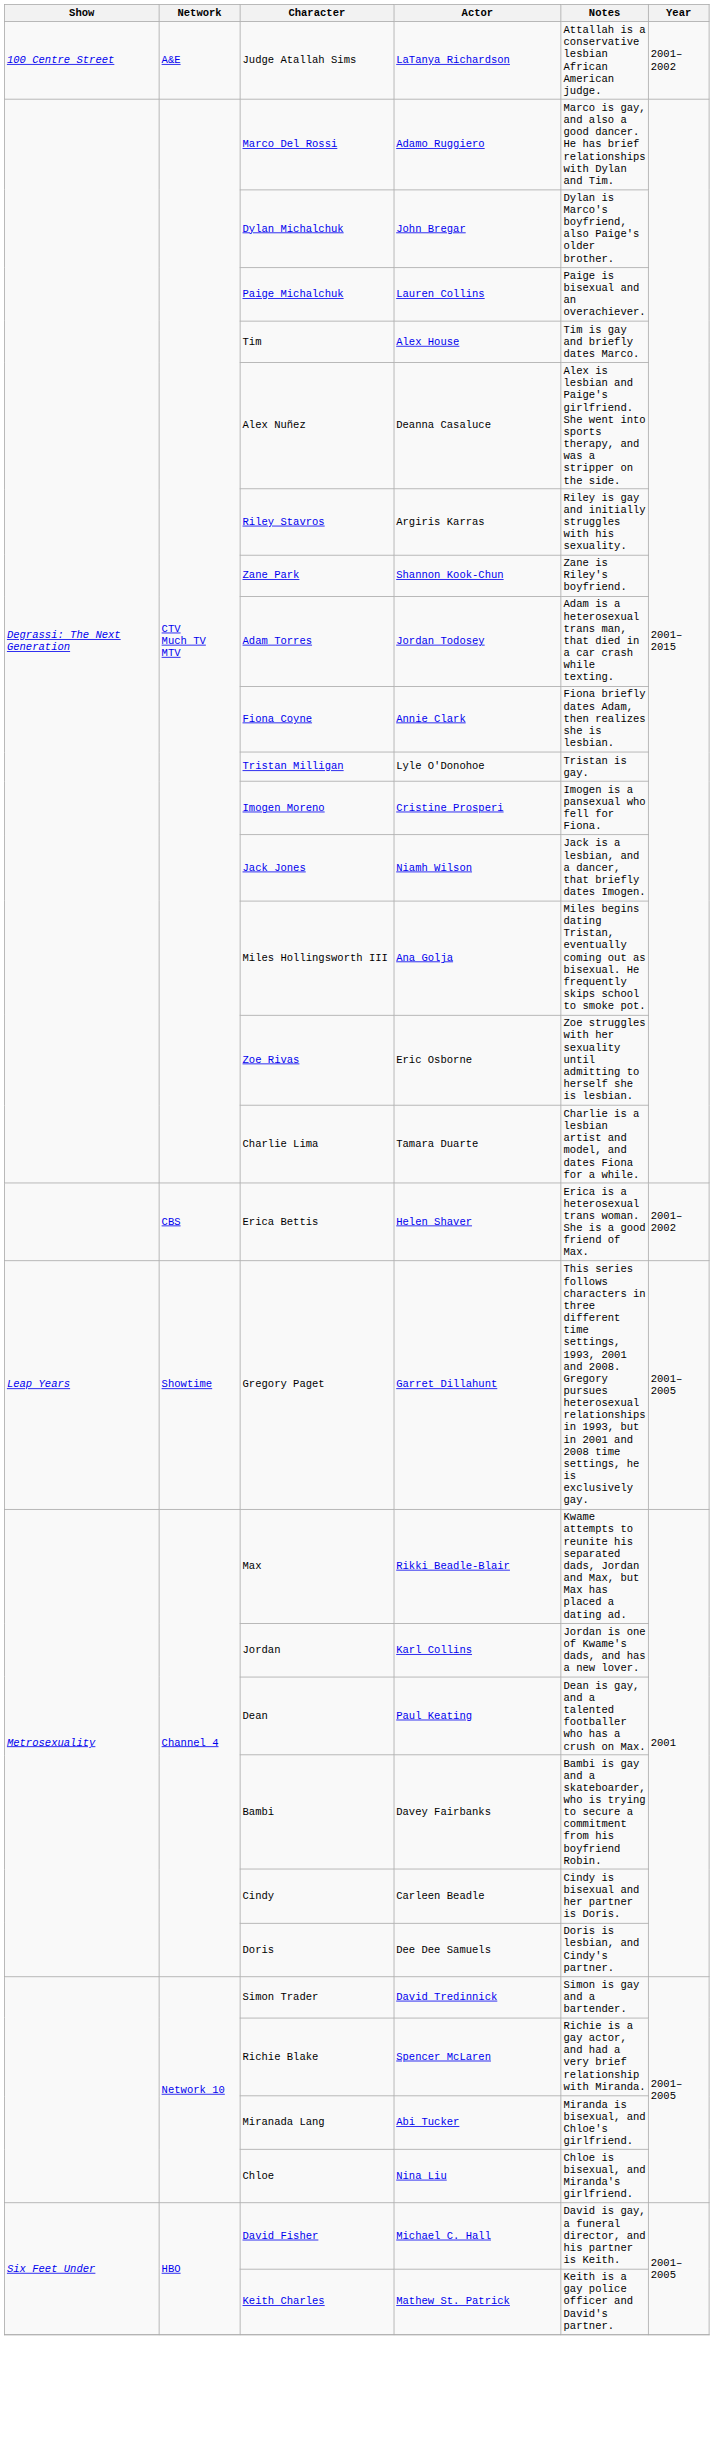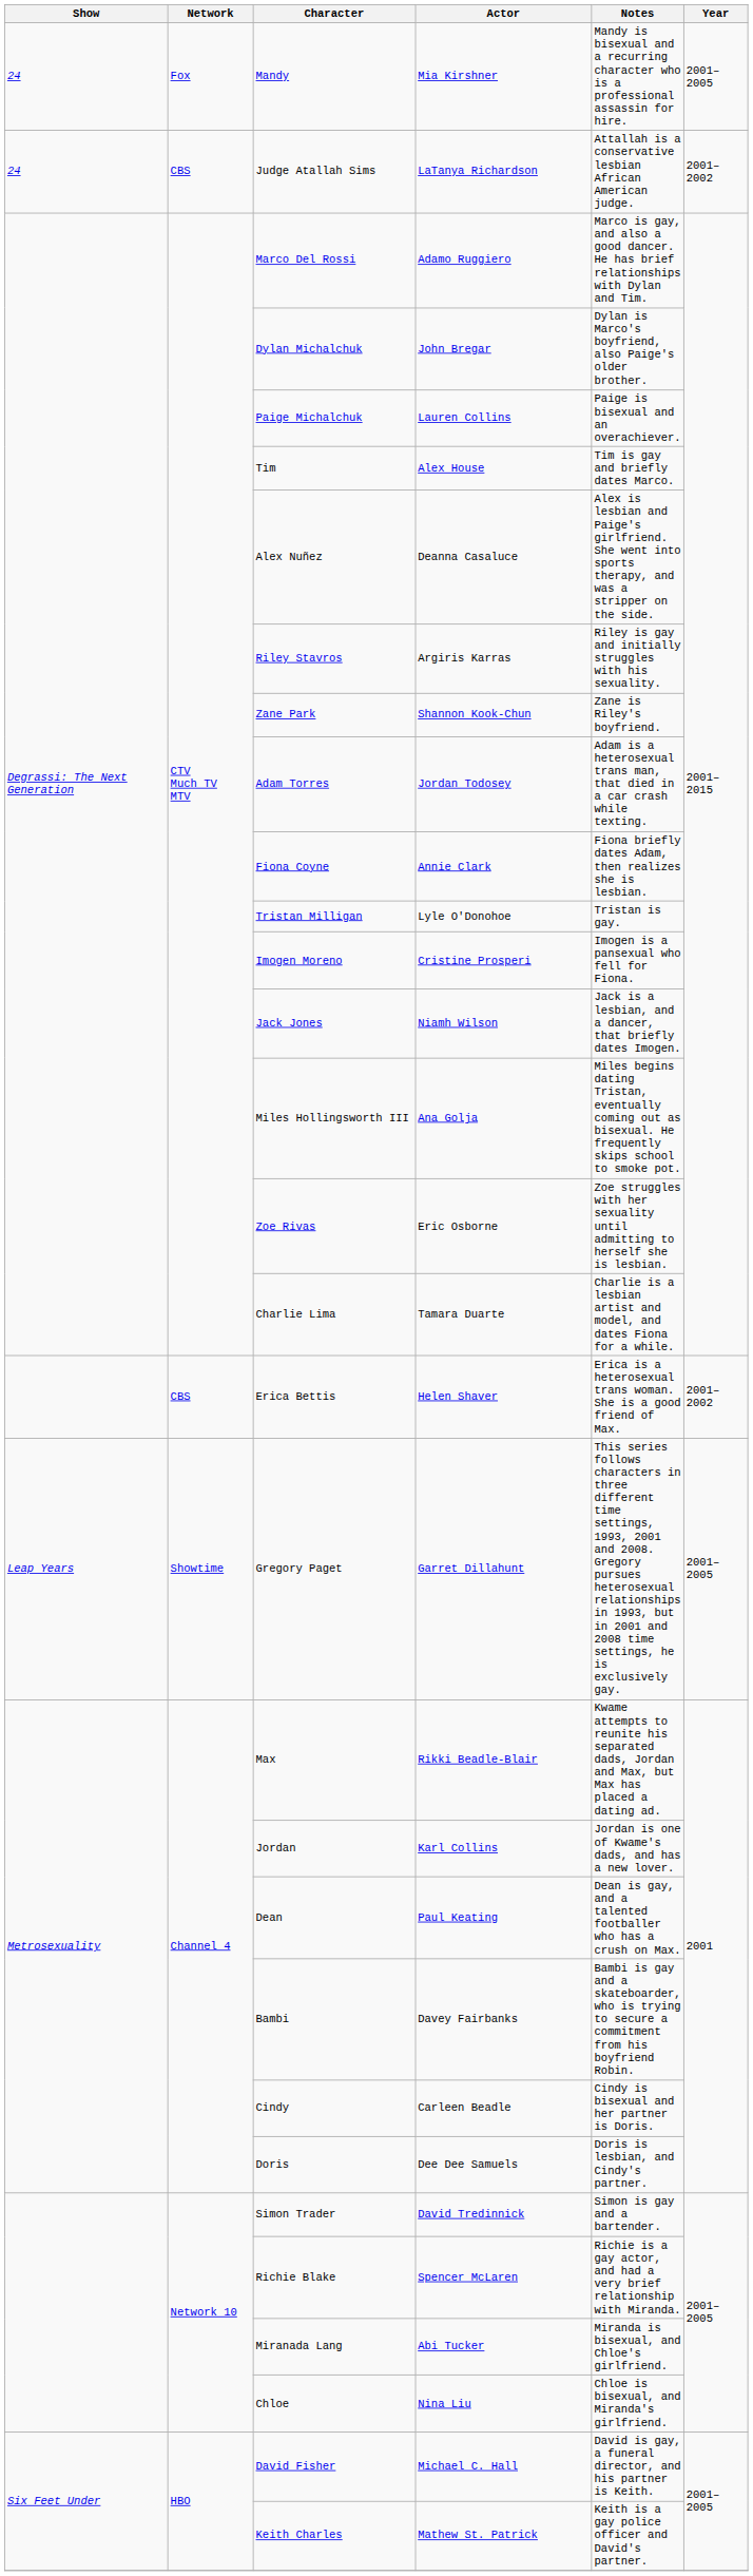+ row: 24 | Fox | Mandy | Mia Kirshner | Mandy is bisexual and a recurring character who is a professional assassin for hire. | 2001–2005
Judge Atallah Sims | Show: 100 Centre Street -> 24
Judge Atallah Sims | Network: A&E -> CBS
